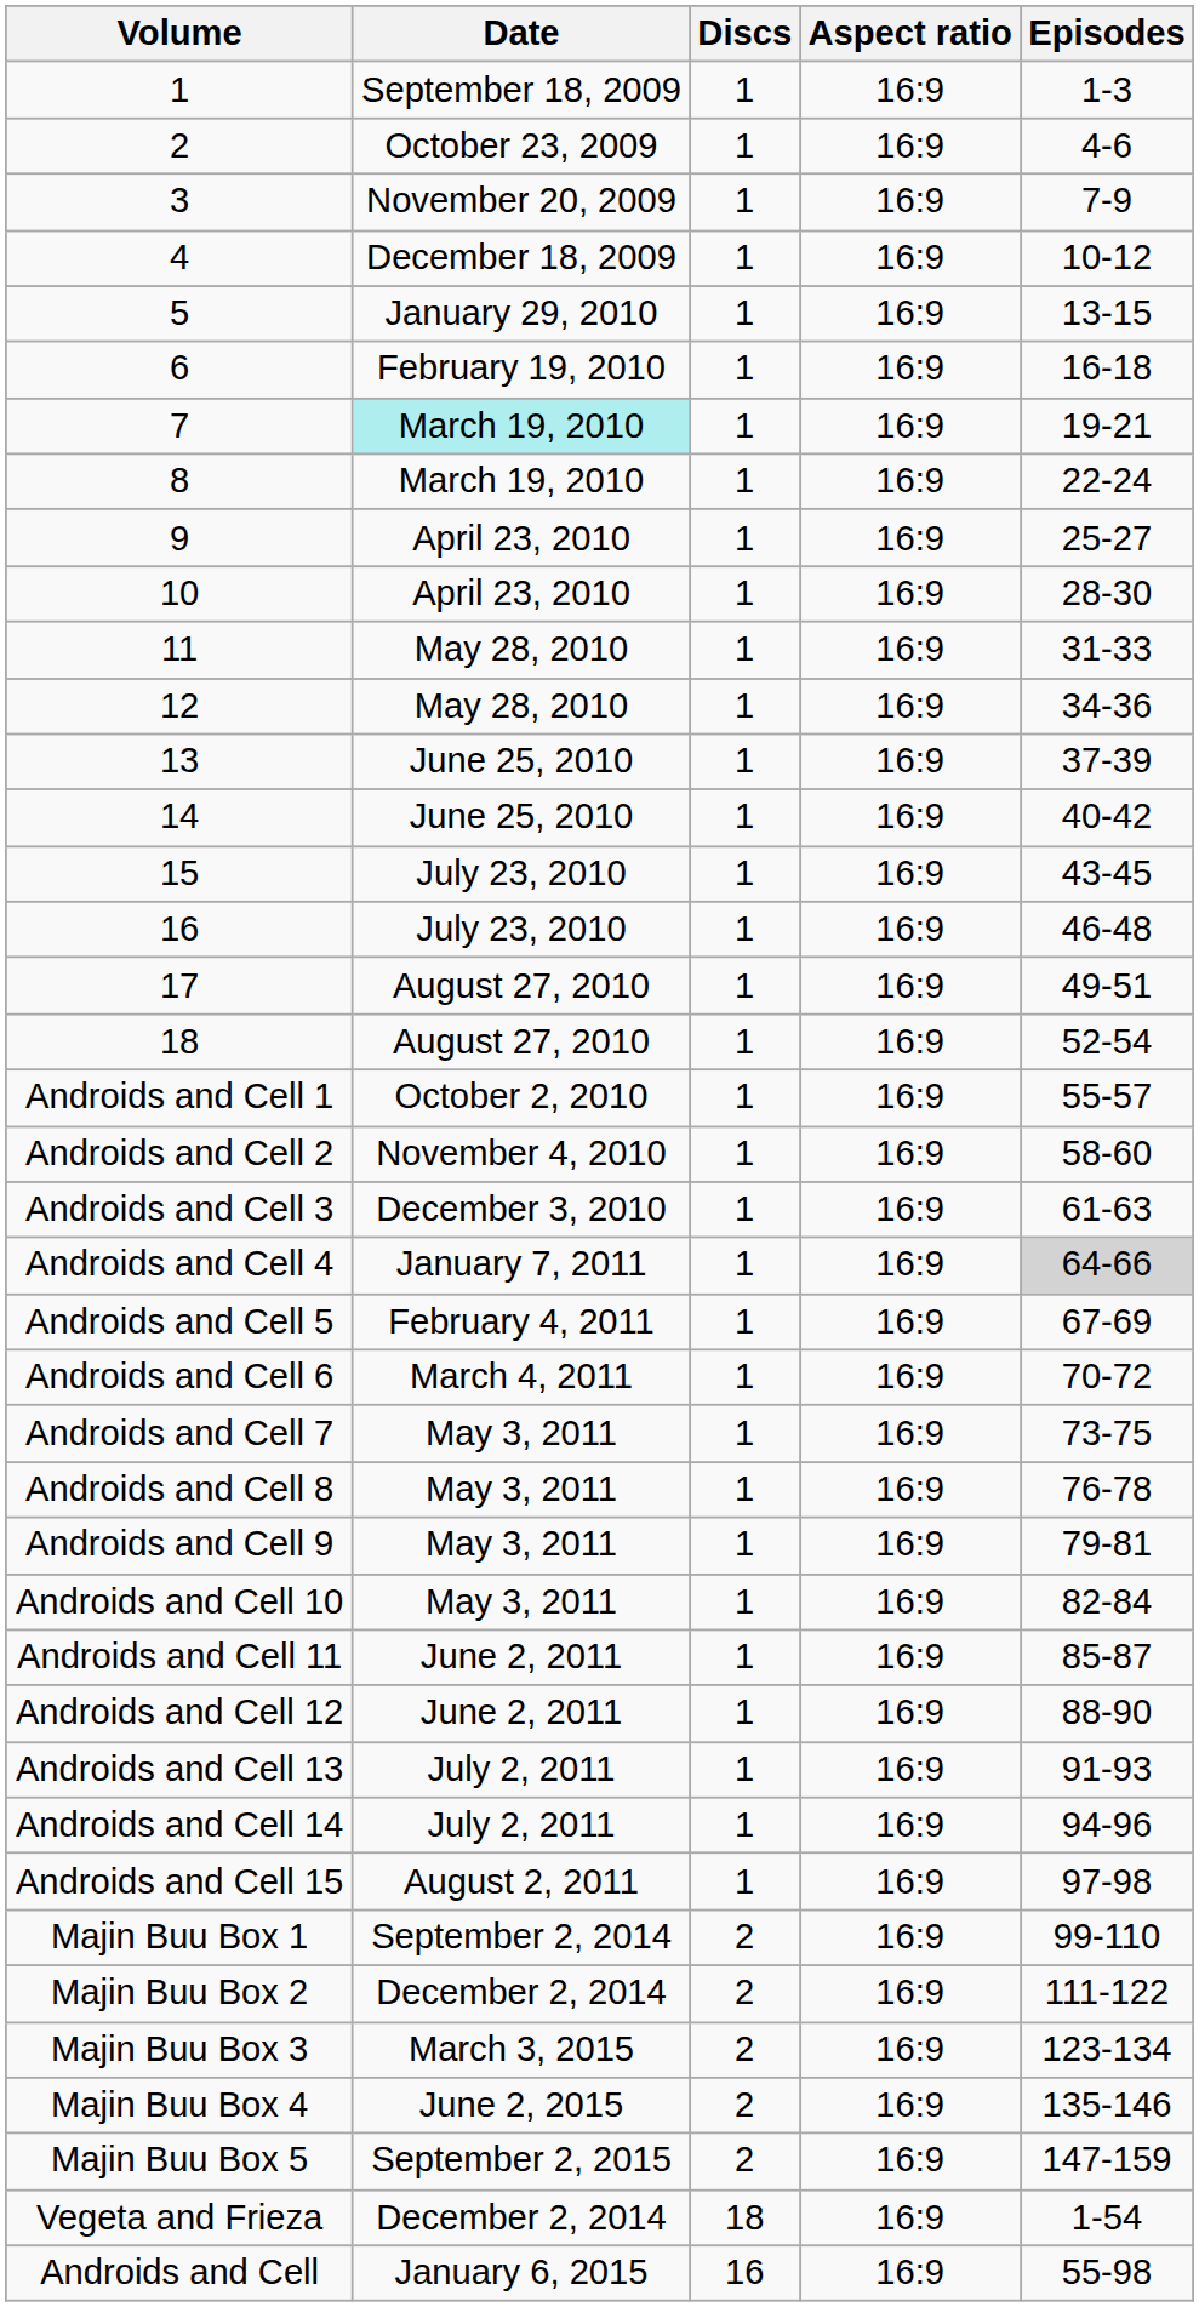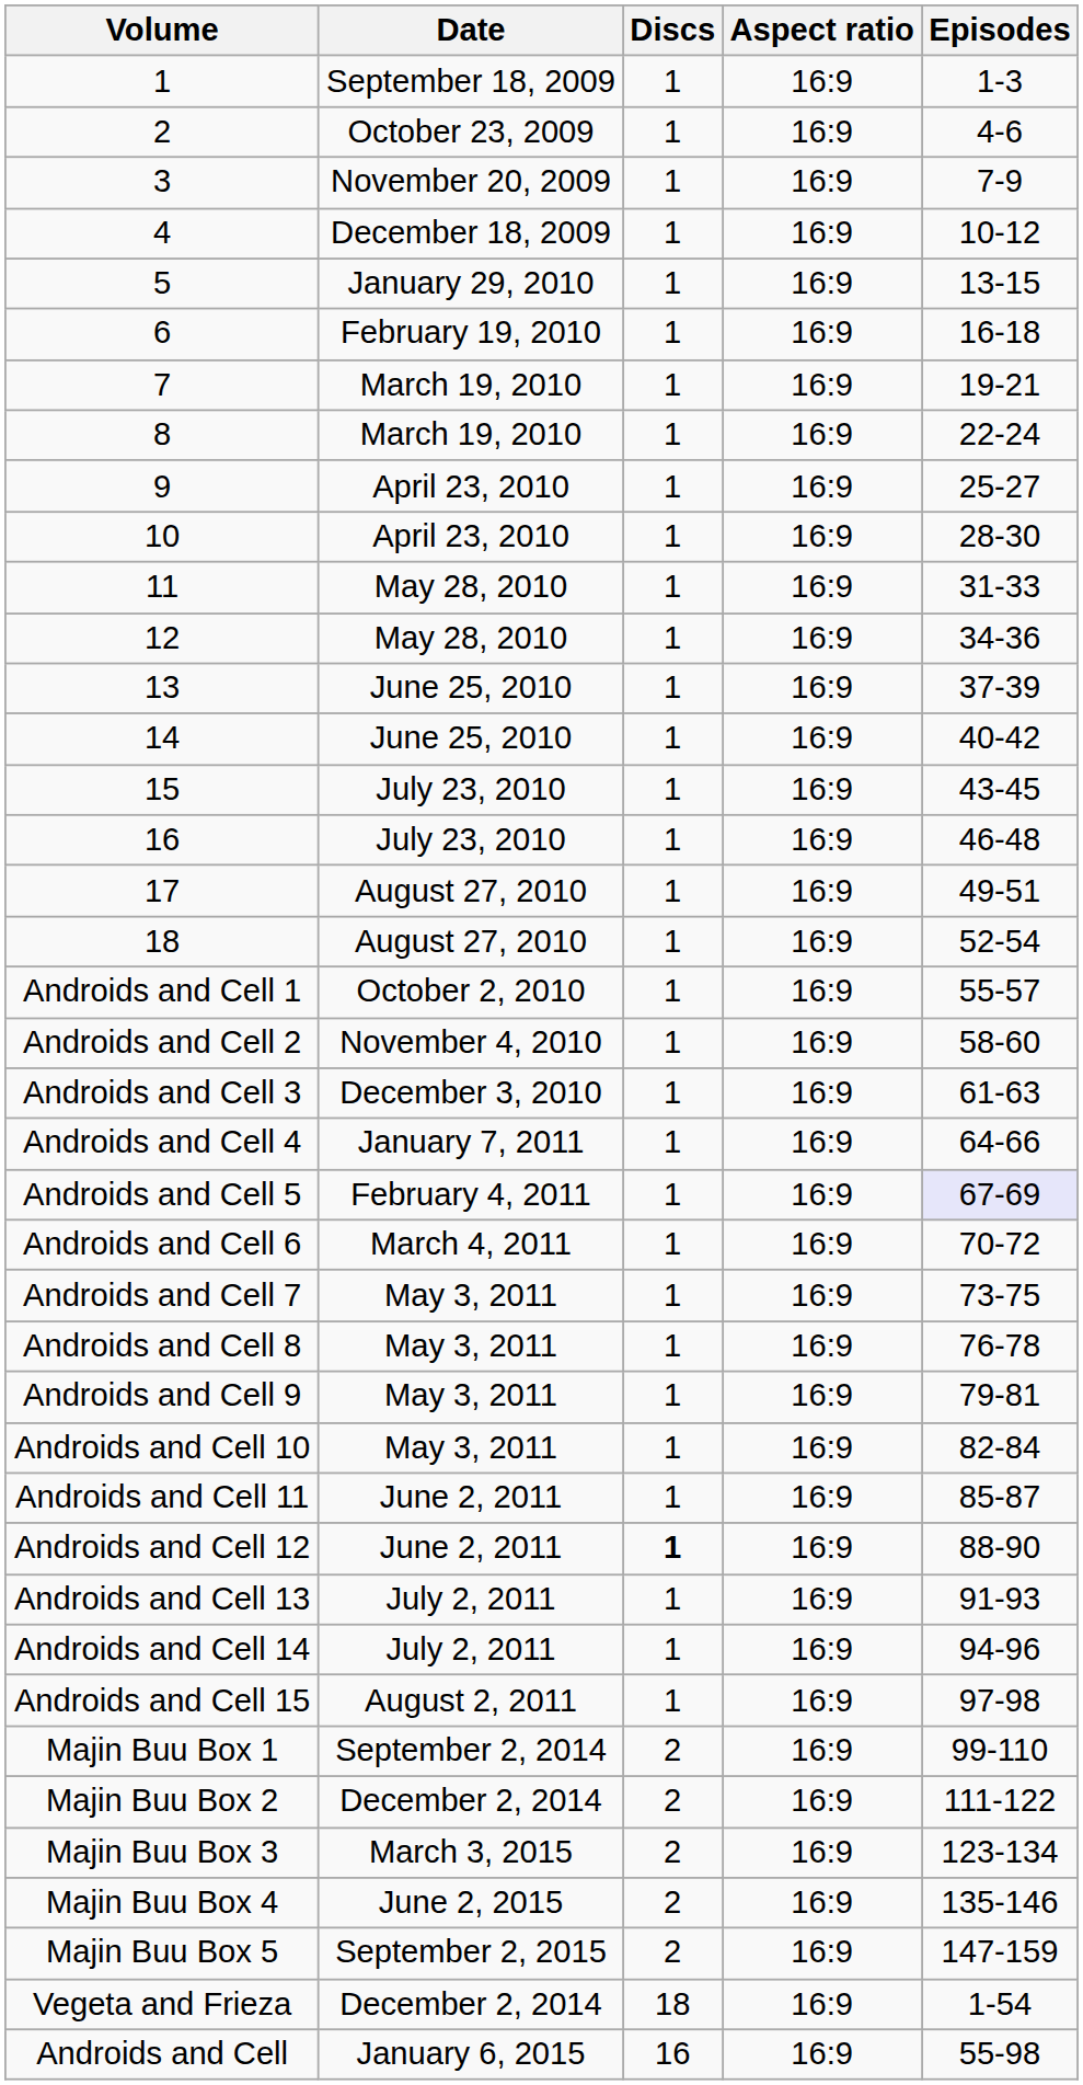7 | Date: paleturquoise background -> no background
Androids and Cell 4 | Episodes: lightgrey background -> no background
Androids and Cell 5 | Episodes: no background -> lavender background
Androids and Cell 12 | Discs: normal -> bold
